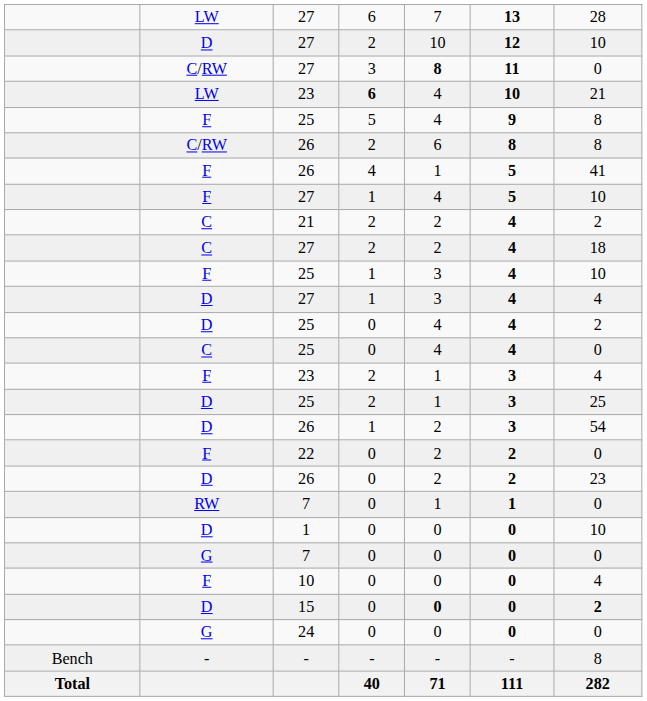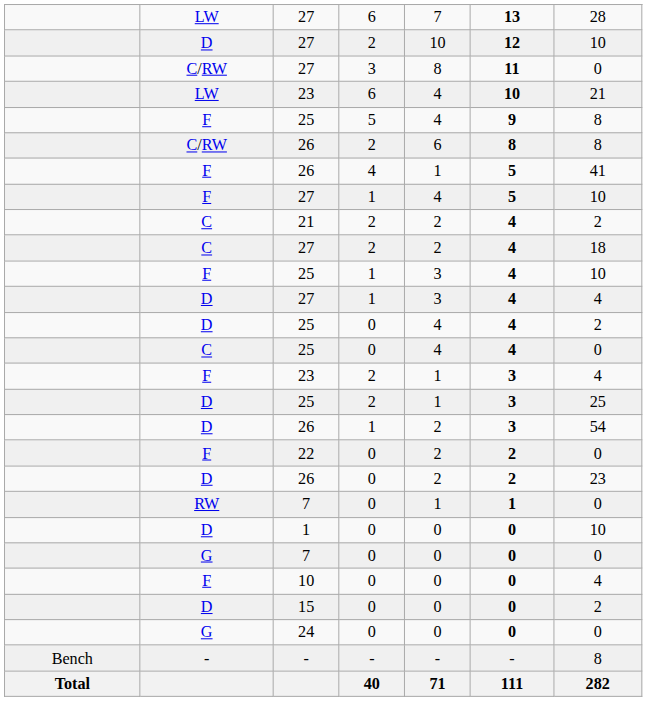C/RW / 27 | column 5: bold -> normal
LW / 23 | column 4: bold -> normal
15 | column 5: bold -> normal
15 | column 7: bold -> normal
